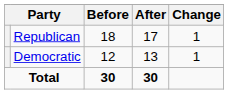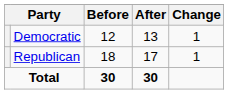rows swapped: Republican <-> Democratic
